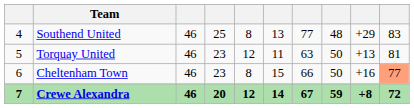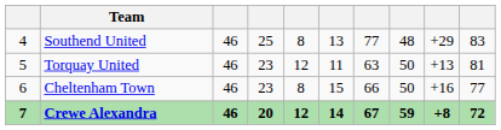Cheltenham Town | column 10: lightsalmon background -> no background
